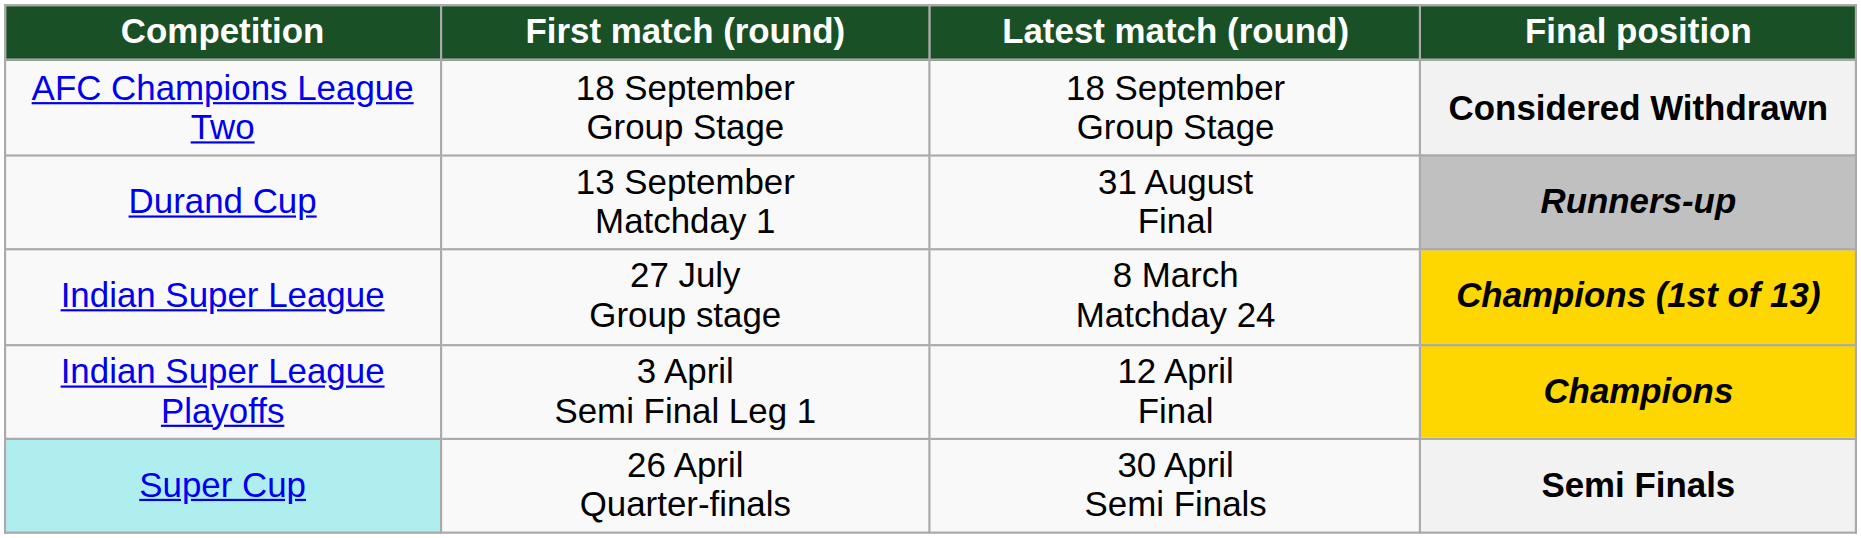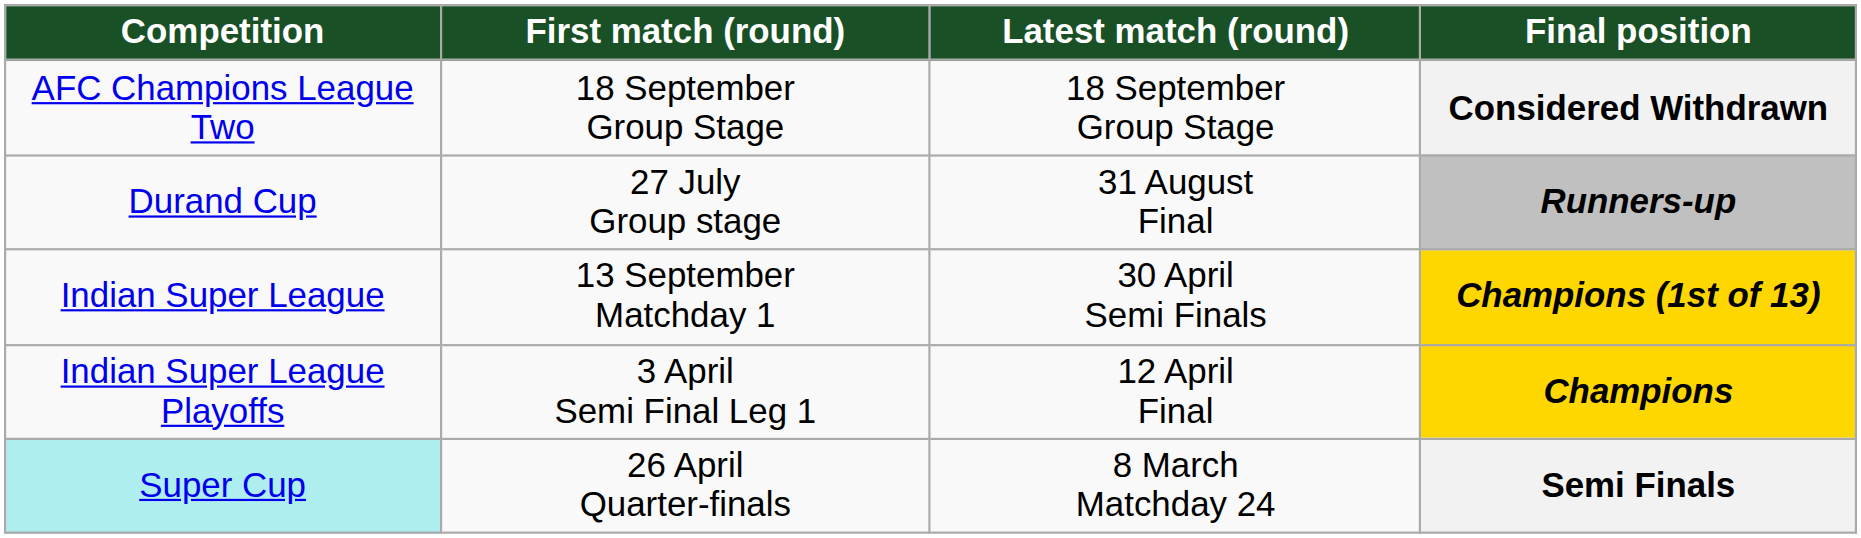Runners-up | First match (round): 13 September Matchday 1 -> 27 July Group stage
Champions (1st of 13) | First match (round): 27 July Group stage -> 13 September Matchday 1
Champions (1st of 13) | Latest match (round): 8 March Matchday 24 -> 30 April Semi Finals
Semi Finals | Latest match (round): 30 April Semi Finals -> 8 March Matchday 24
